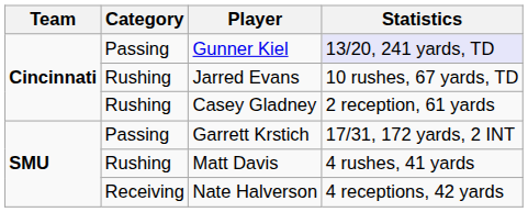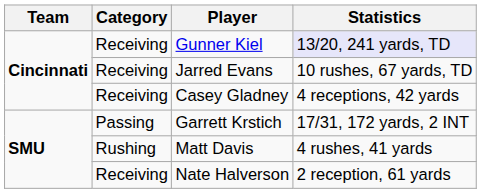Gunner Kiel | Category: Passing -> Receiving
Jarred Evans | Category: Rushing -> Receiving
Casey Gladney | Category: Rushing -> Receiving
Casey Gladney | Statistics: 2 reception, 61 yards -> 4 receptions, 42 yards
Nate Halverson | Statistics: 4 receptions, 42 yards -> 2 reception, 61 yards
